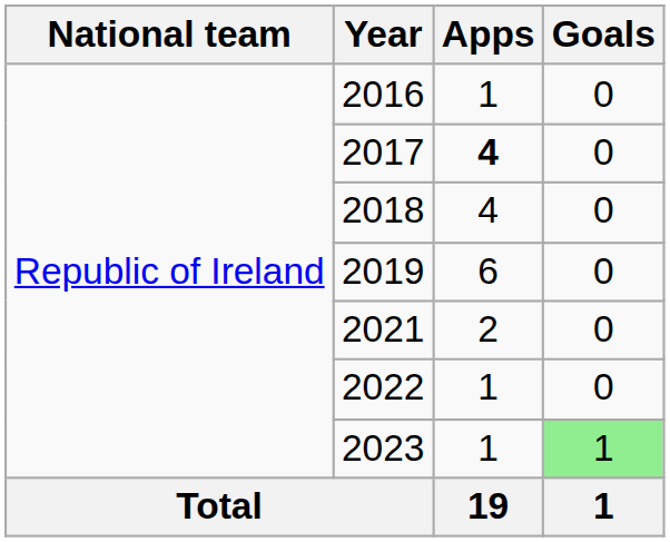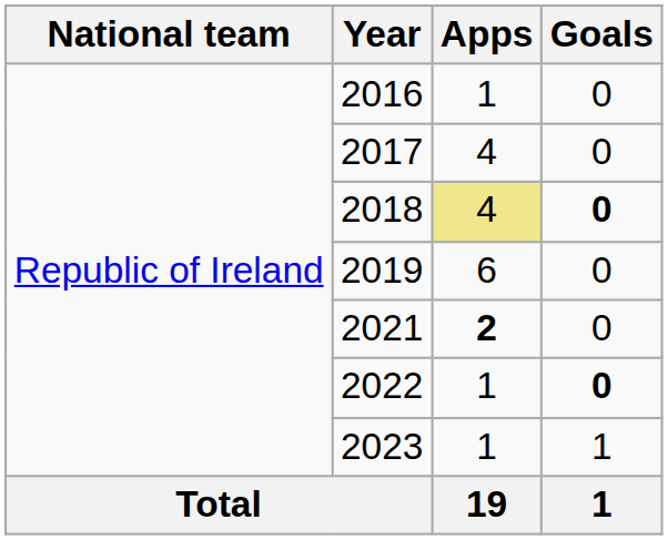2017 | Apps: bold -> normal
2018 | Apps: no background -> khaki background
2018 | Goals: normal -> bold
2021 | Apps: normal -> bold
2022 | Goals: normal -> bold
2023 | Goals: lightgreen background -> no background
